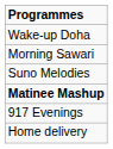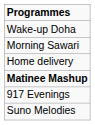row 4 | column 1: Suno Melodies -> Home delivery
row 7 | column 1: Home delivery -> Suno Melodies
